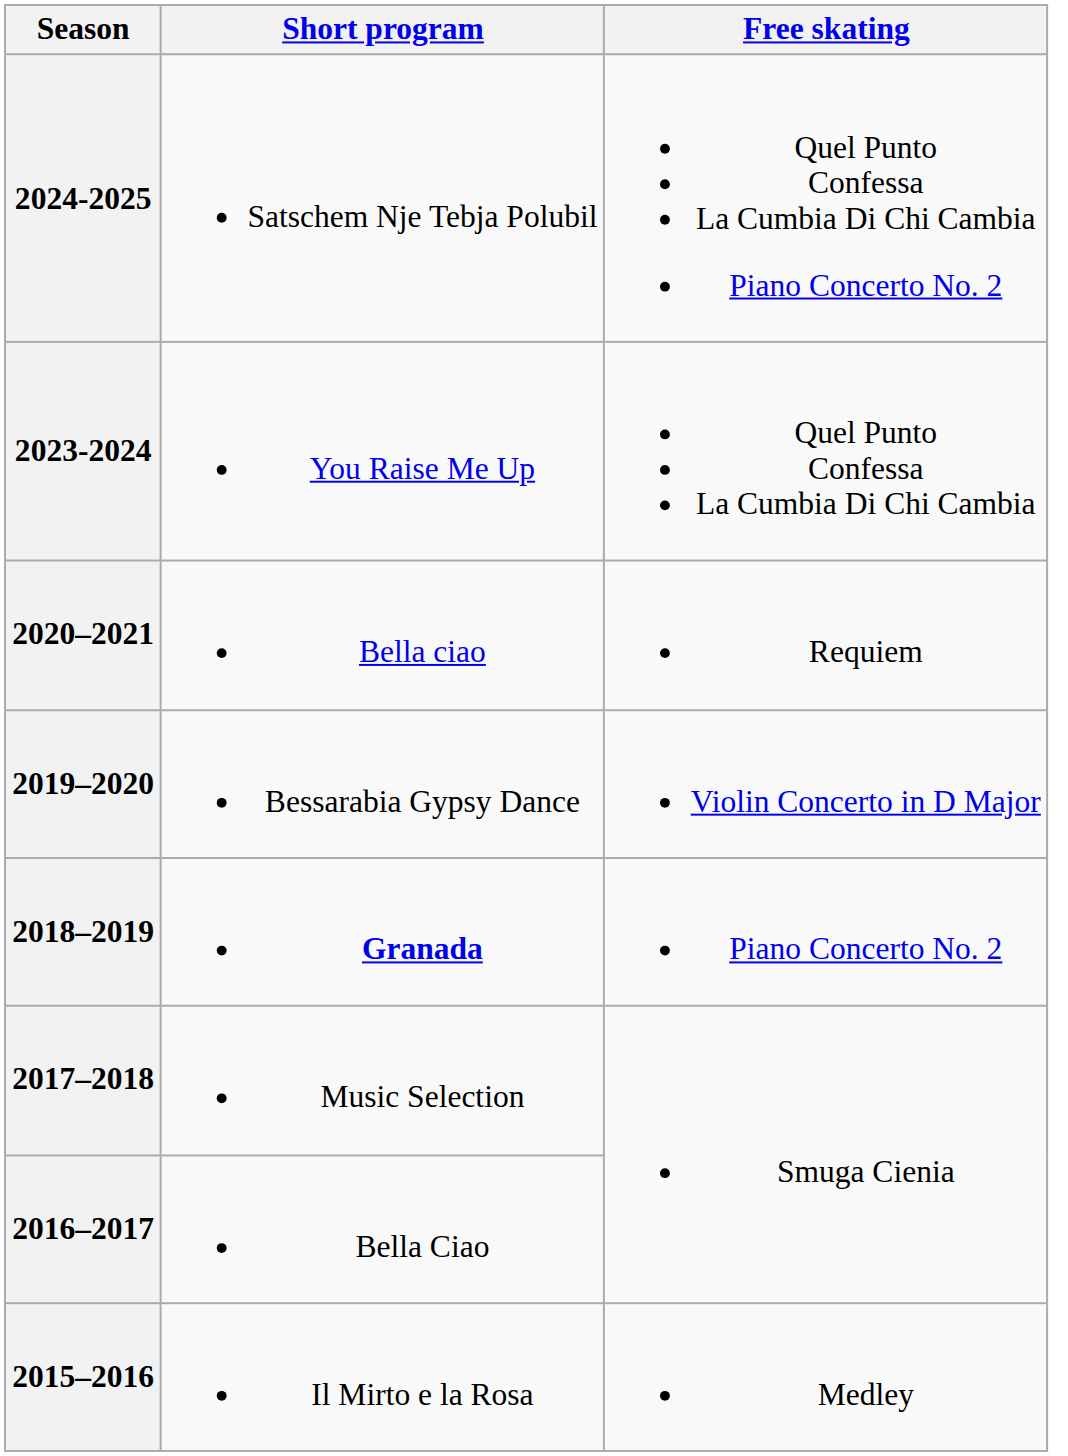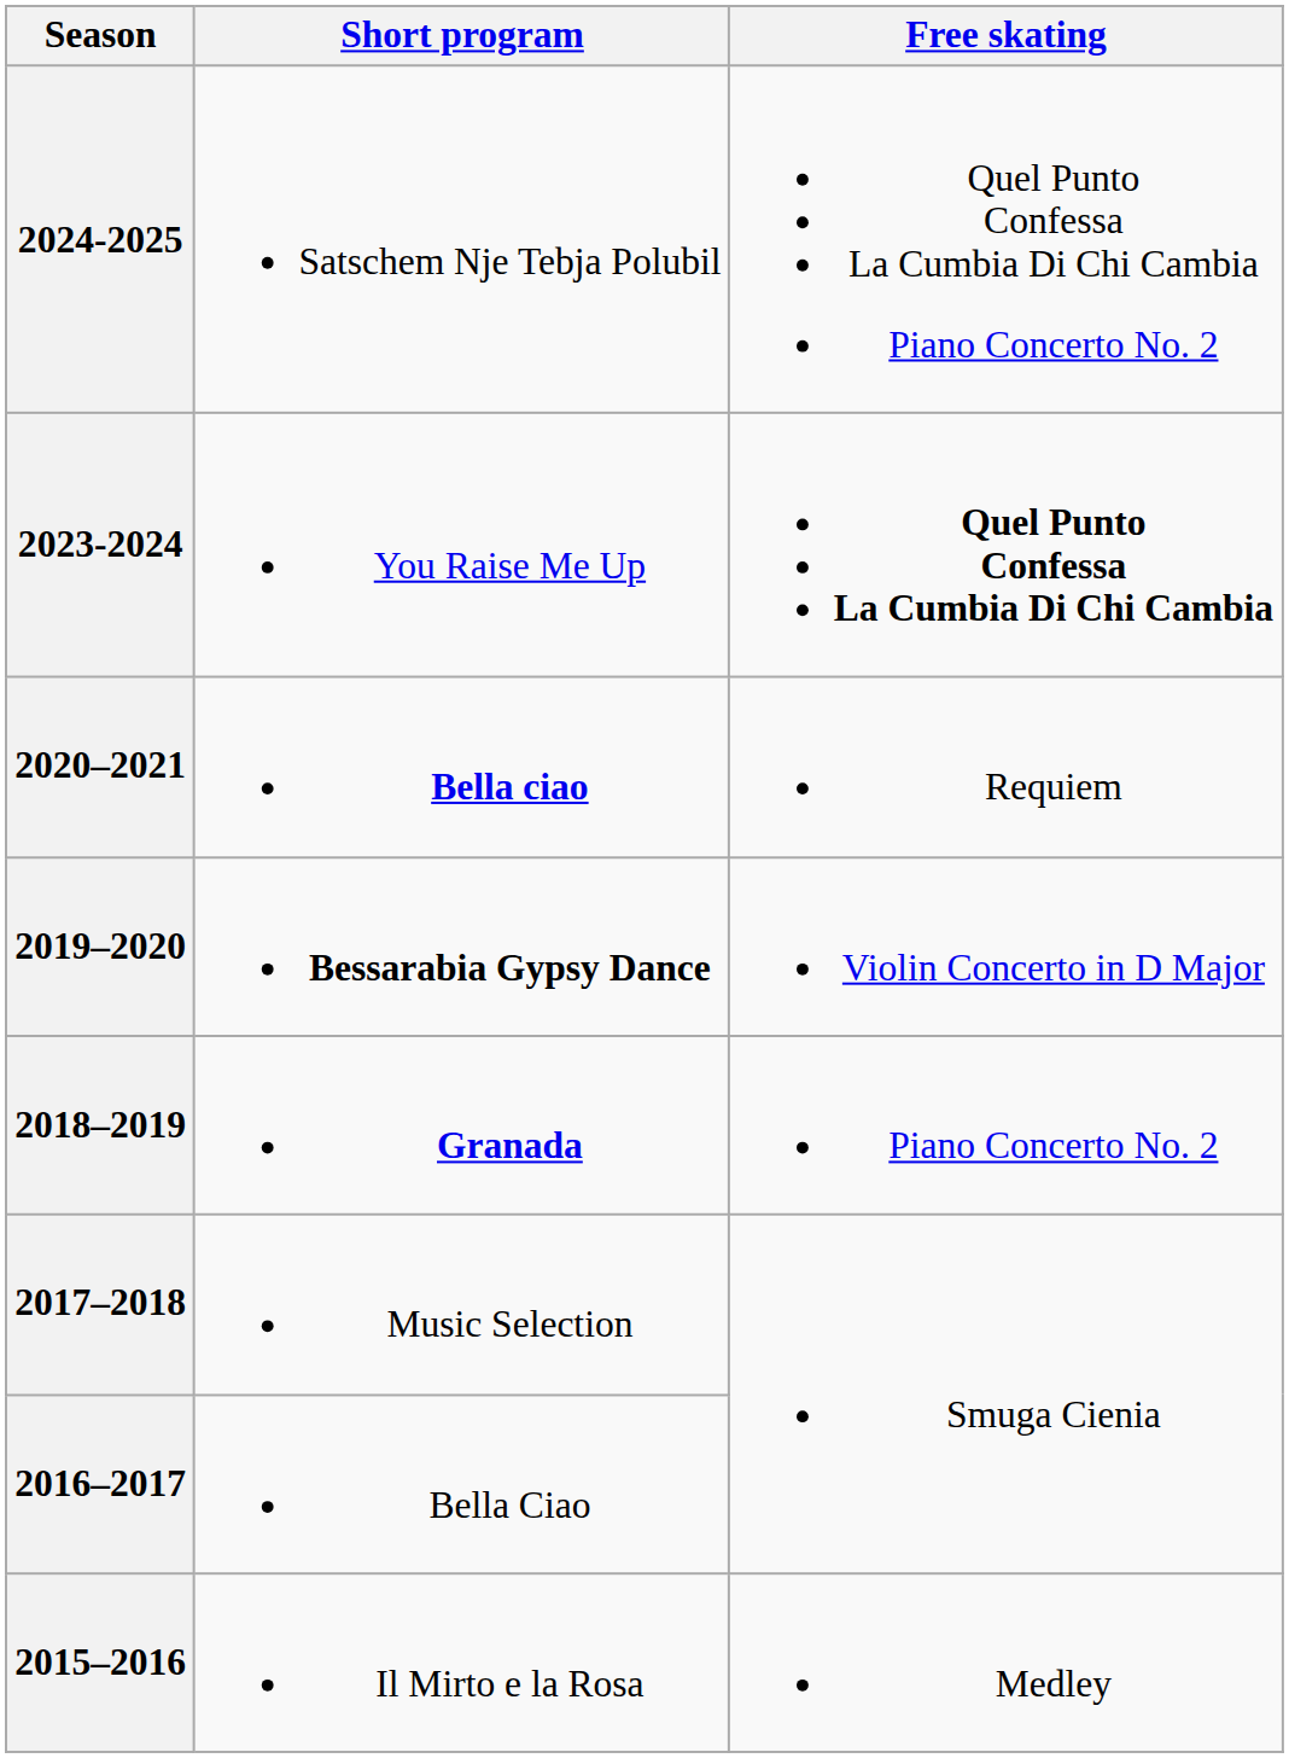2023-2024 | Free skating: normal -> bold
2020–2021 | Short program: normal -> bold
2019–2020 | Short program: normal -> bold
